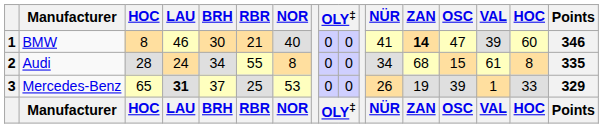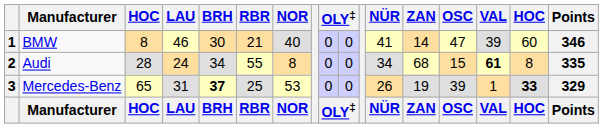BMW | ZAN: bold -> normal
Audi | VAL: normal -> bold
Mercedes-Benz | LAU: bold -> normal
Mercedes-Benz | BRH: normal -> bold
Mercedes-Benz | column 16: normal -> bold
